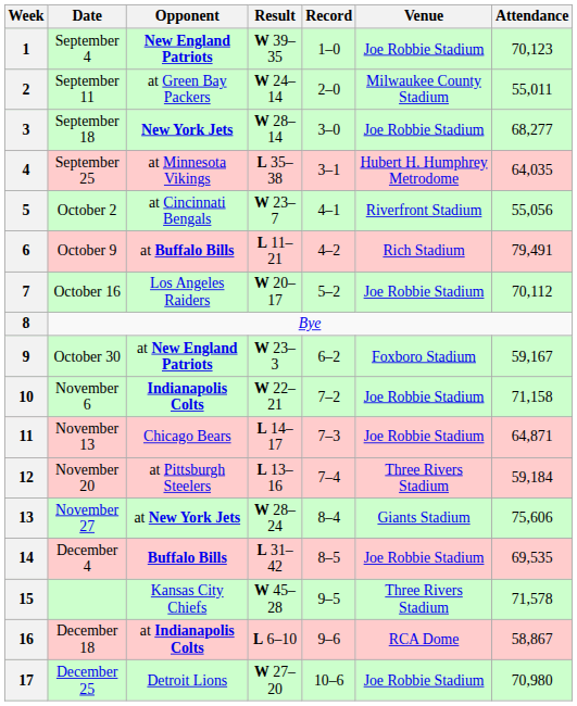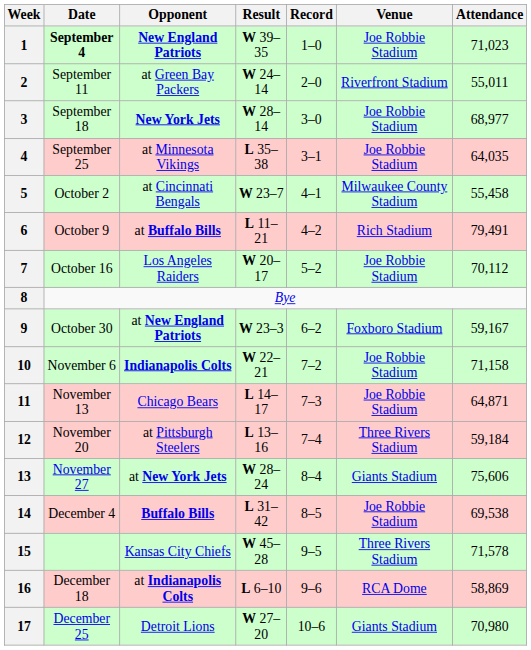1 | Date: normal -> bold
1 | Attendance: 70,123 -> 71,023
2 | Venue: Milwaukee County Stadium -> Riverfront Stadium
3 | Attendance: 68,277 -> 68,977
4 | Venue: Hubert H. Humphrey Metrodome -> Joe Robbie Stadium
5 | Venue: Riverfront Stadium -> Milwaukee County Stadium
5 | Attendance: 55,056 -> 55,458
14 | Attendance: 69,535 -> 69,538
16 | Attendance: 58,867 -> 58,869
17 | Venue: Joe Robbie Stadium -> Giants Stadium
